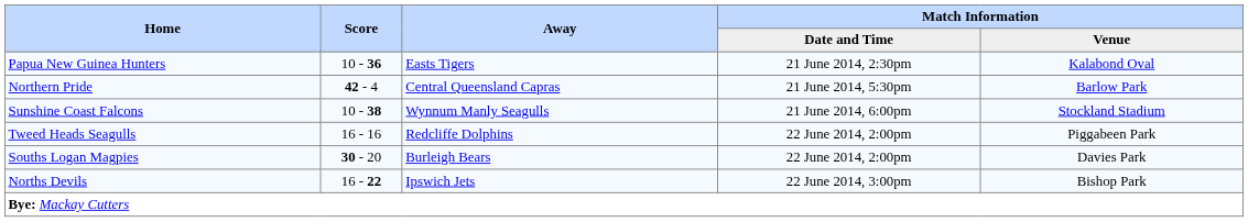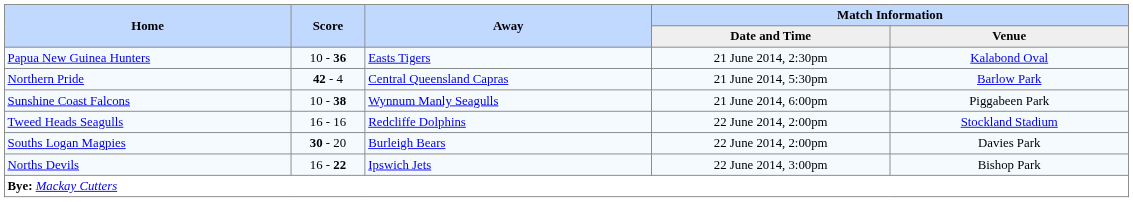Sunshine Coast Falcons | Match Information / Venue: Stockland Stadium -> Piggabeen Park
Tweed Heads Seagulls | Match Information / Venue: Piggabeen Park -> Stockland Stadium
